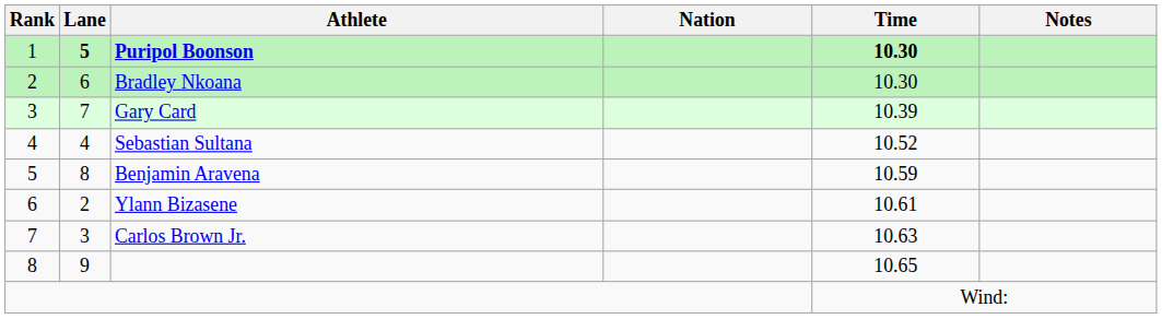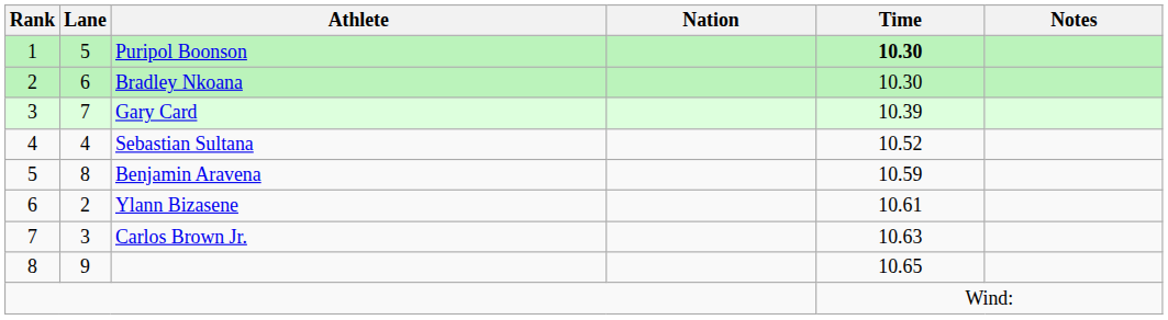1 | Lane: bold -> normal
1 | Athlete: bold -> normal
